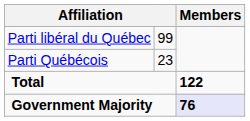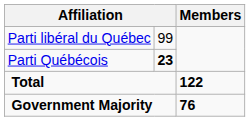Parti Québécois | column 2: normal -> bold
Government Majority | Members: lavender background -> no background
